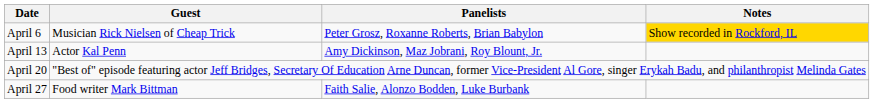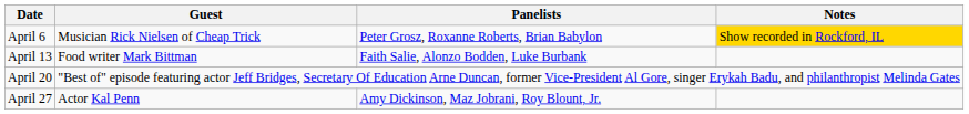April 13 | Guest: Actor Kal Penn -> Food writer Mark Bittman
April 13 | Panelists: Amy Dickinson, Maz Jobrani, Roy Blount, Jr. -> Faith Salie, Alonzo Bodden, Luke Burbank
April 27 | Guest: Food writer Mark Bittman -> Actor Kal Penn
April 27 | Panelists: Faith Salie, Alonzo Bodden, Luke Burbank -> Amy Dickinson, Maz Jobrani, Roy Blount, Jr.
